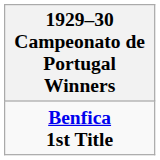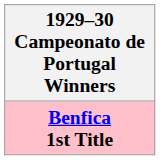row 2 | column 1: no background -> pink background
